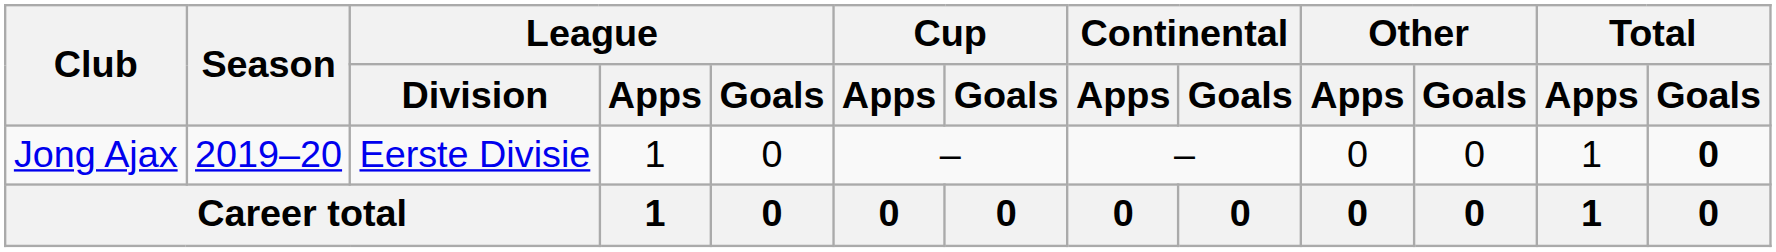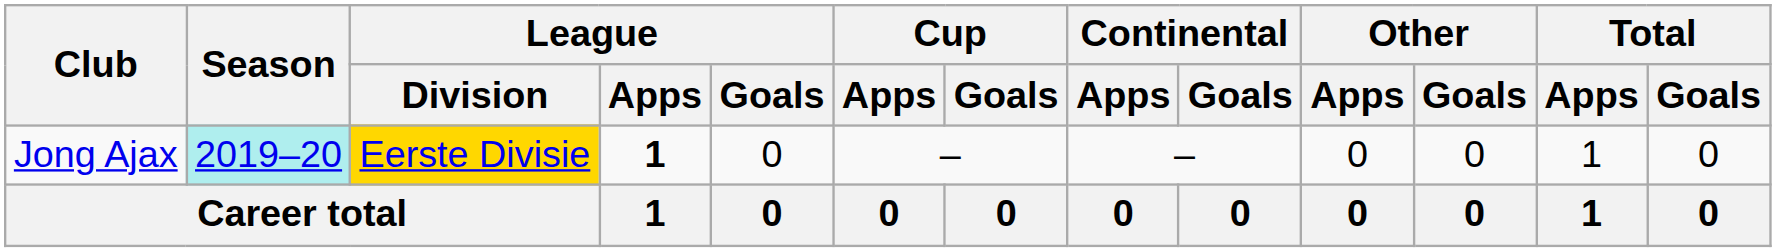Jong Ajax | Season: no background -> paleturquoise background
Jong Ajax | League / Division: no background -> gold background
Jong Ajax | League / Apps: normal -> bold
Jong Ajax | Total / Goals: bold -> normal
